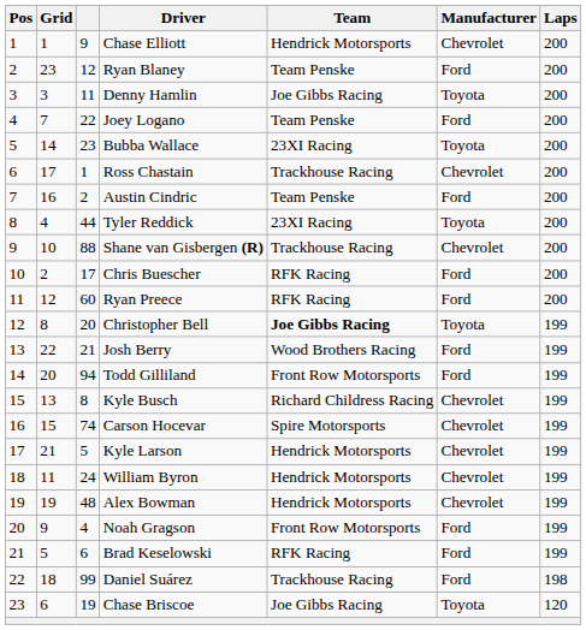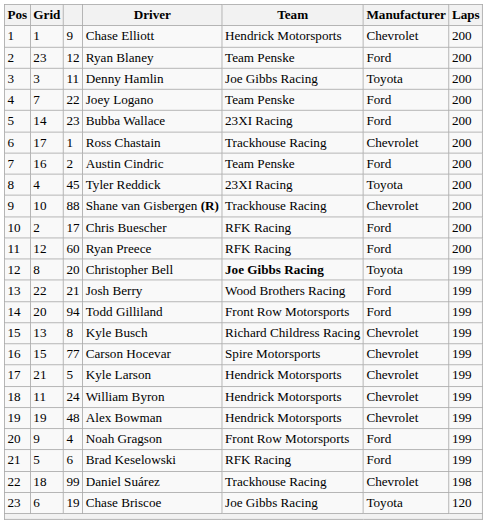Bubba Wallace | Manufacturer: Toyota -> Ford
Tyler Reddick | column 3: 44 -> 45
Carson Hocevar | column 3: 74 -> 77
Daniel Suárez | Manufacturer: Ford -> Chevrolet
